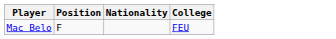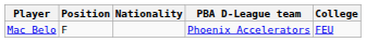+ column: PBA D-League team | Phoenix Accelerators
